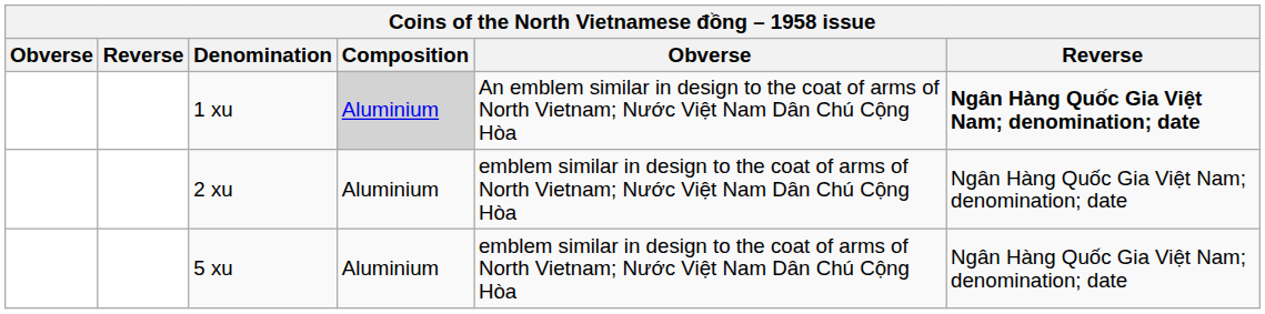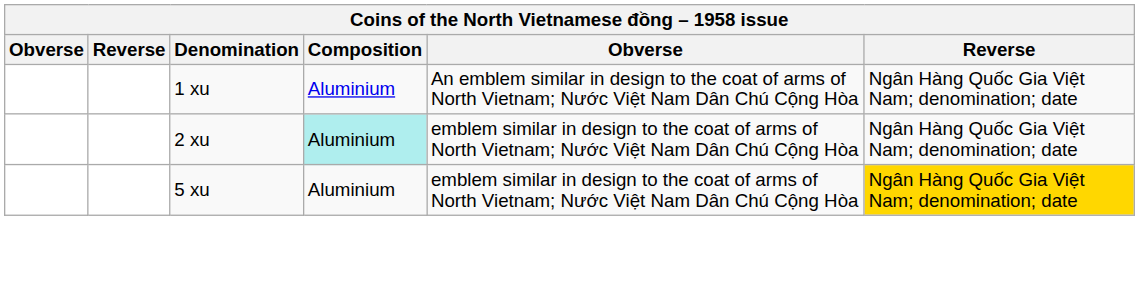1 xu | Composition: lightgrey background -> no background
1 xu | column 6: bold -> normal
2 xu | Composition: no background -> paleturquoise background
5 xu | column 6: no background -> gold background
